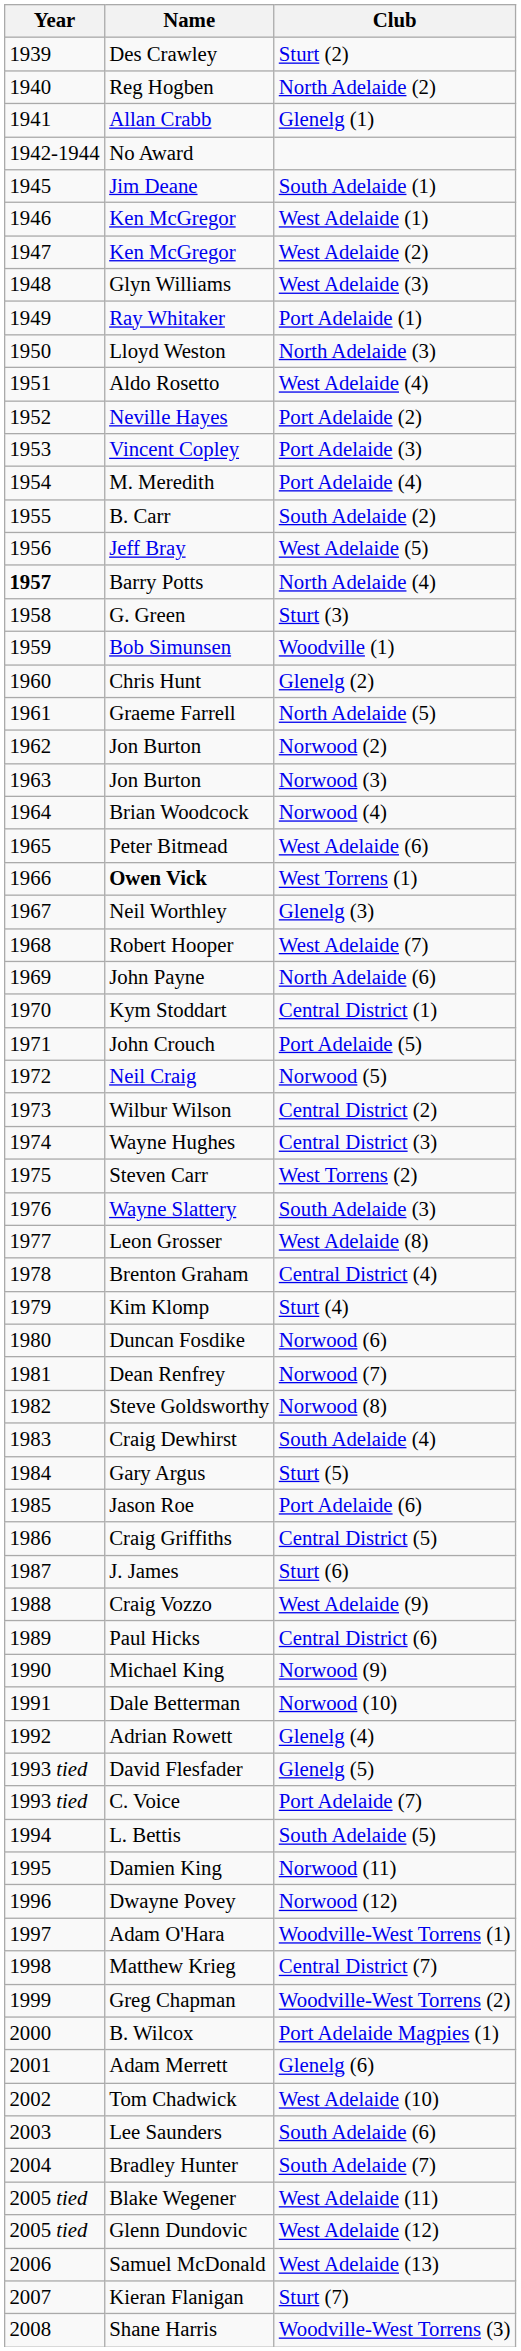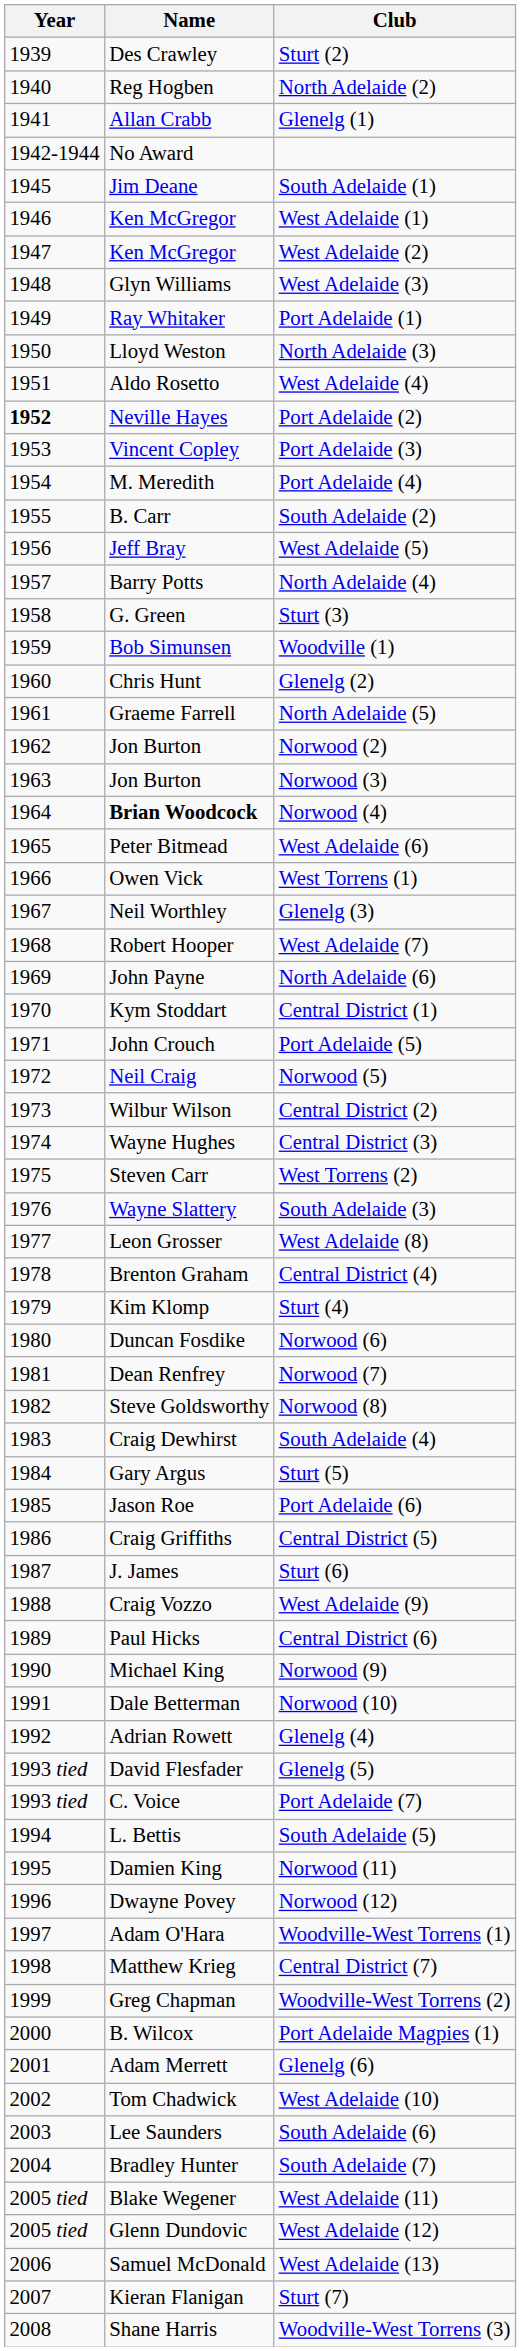Port Adelaide (2) | Year: normal -> bold
North Adelaide (4) | Year: bold -> normal
Norwood (4) | Name: normal -> bold
West Torrens (1) | Name: bold -> normal
